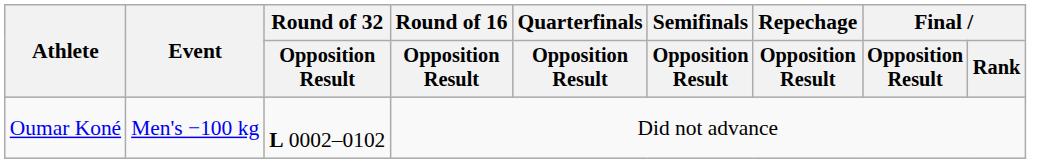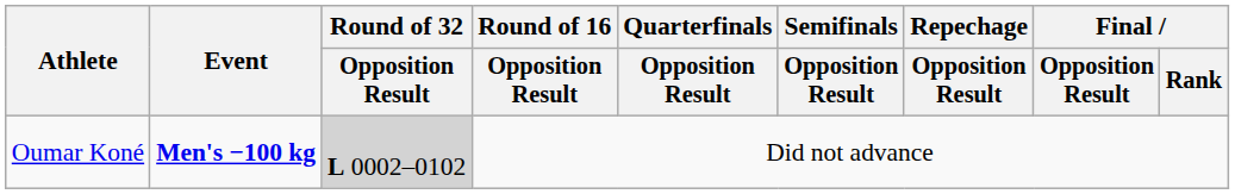Oumar Koné | Event: normal -> bold
Oumar Koné | Round of 32 / Opposition Result: no background -> lightgrey background
